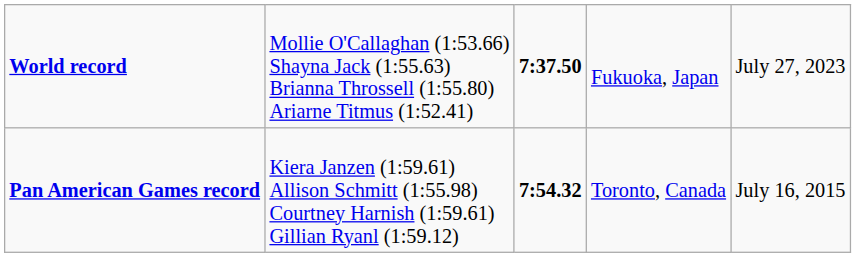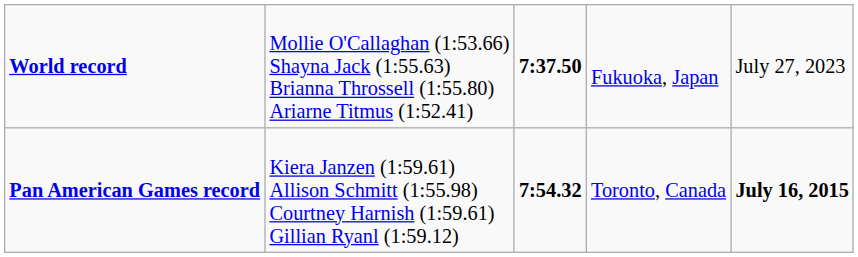Pan American Games record | column 5: normal -> bold
